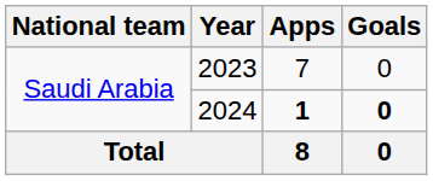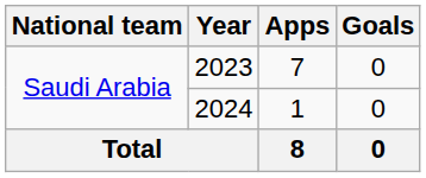2024 | Apps: bold -> normal
2024 | Goals: bold -> normal
